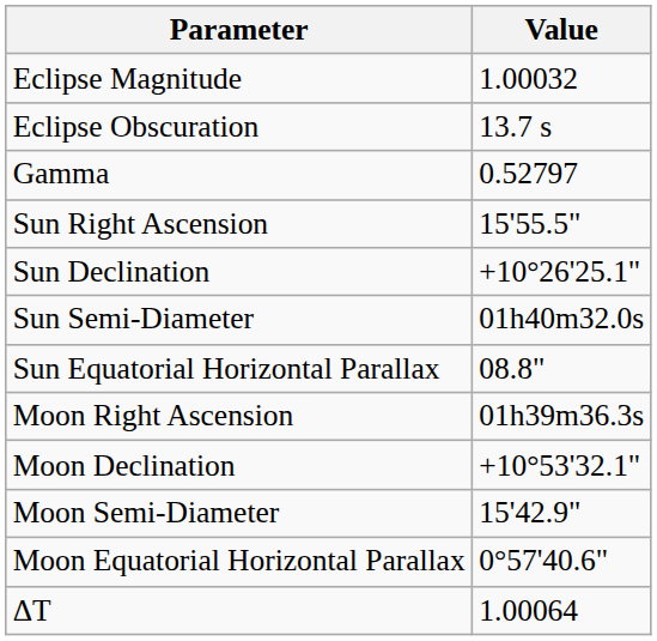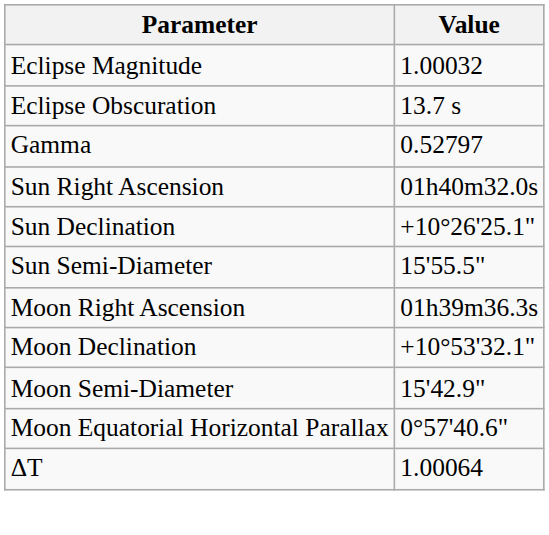Sun Right Ascension | Value: 15'55.5" -> 01h40m32.0s
Sun Semi-Diameter | Value: 01h40m32.0s -> 15'55.5"
- row: Sun Equatorial Horizontal Parallax | 08.8"
